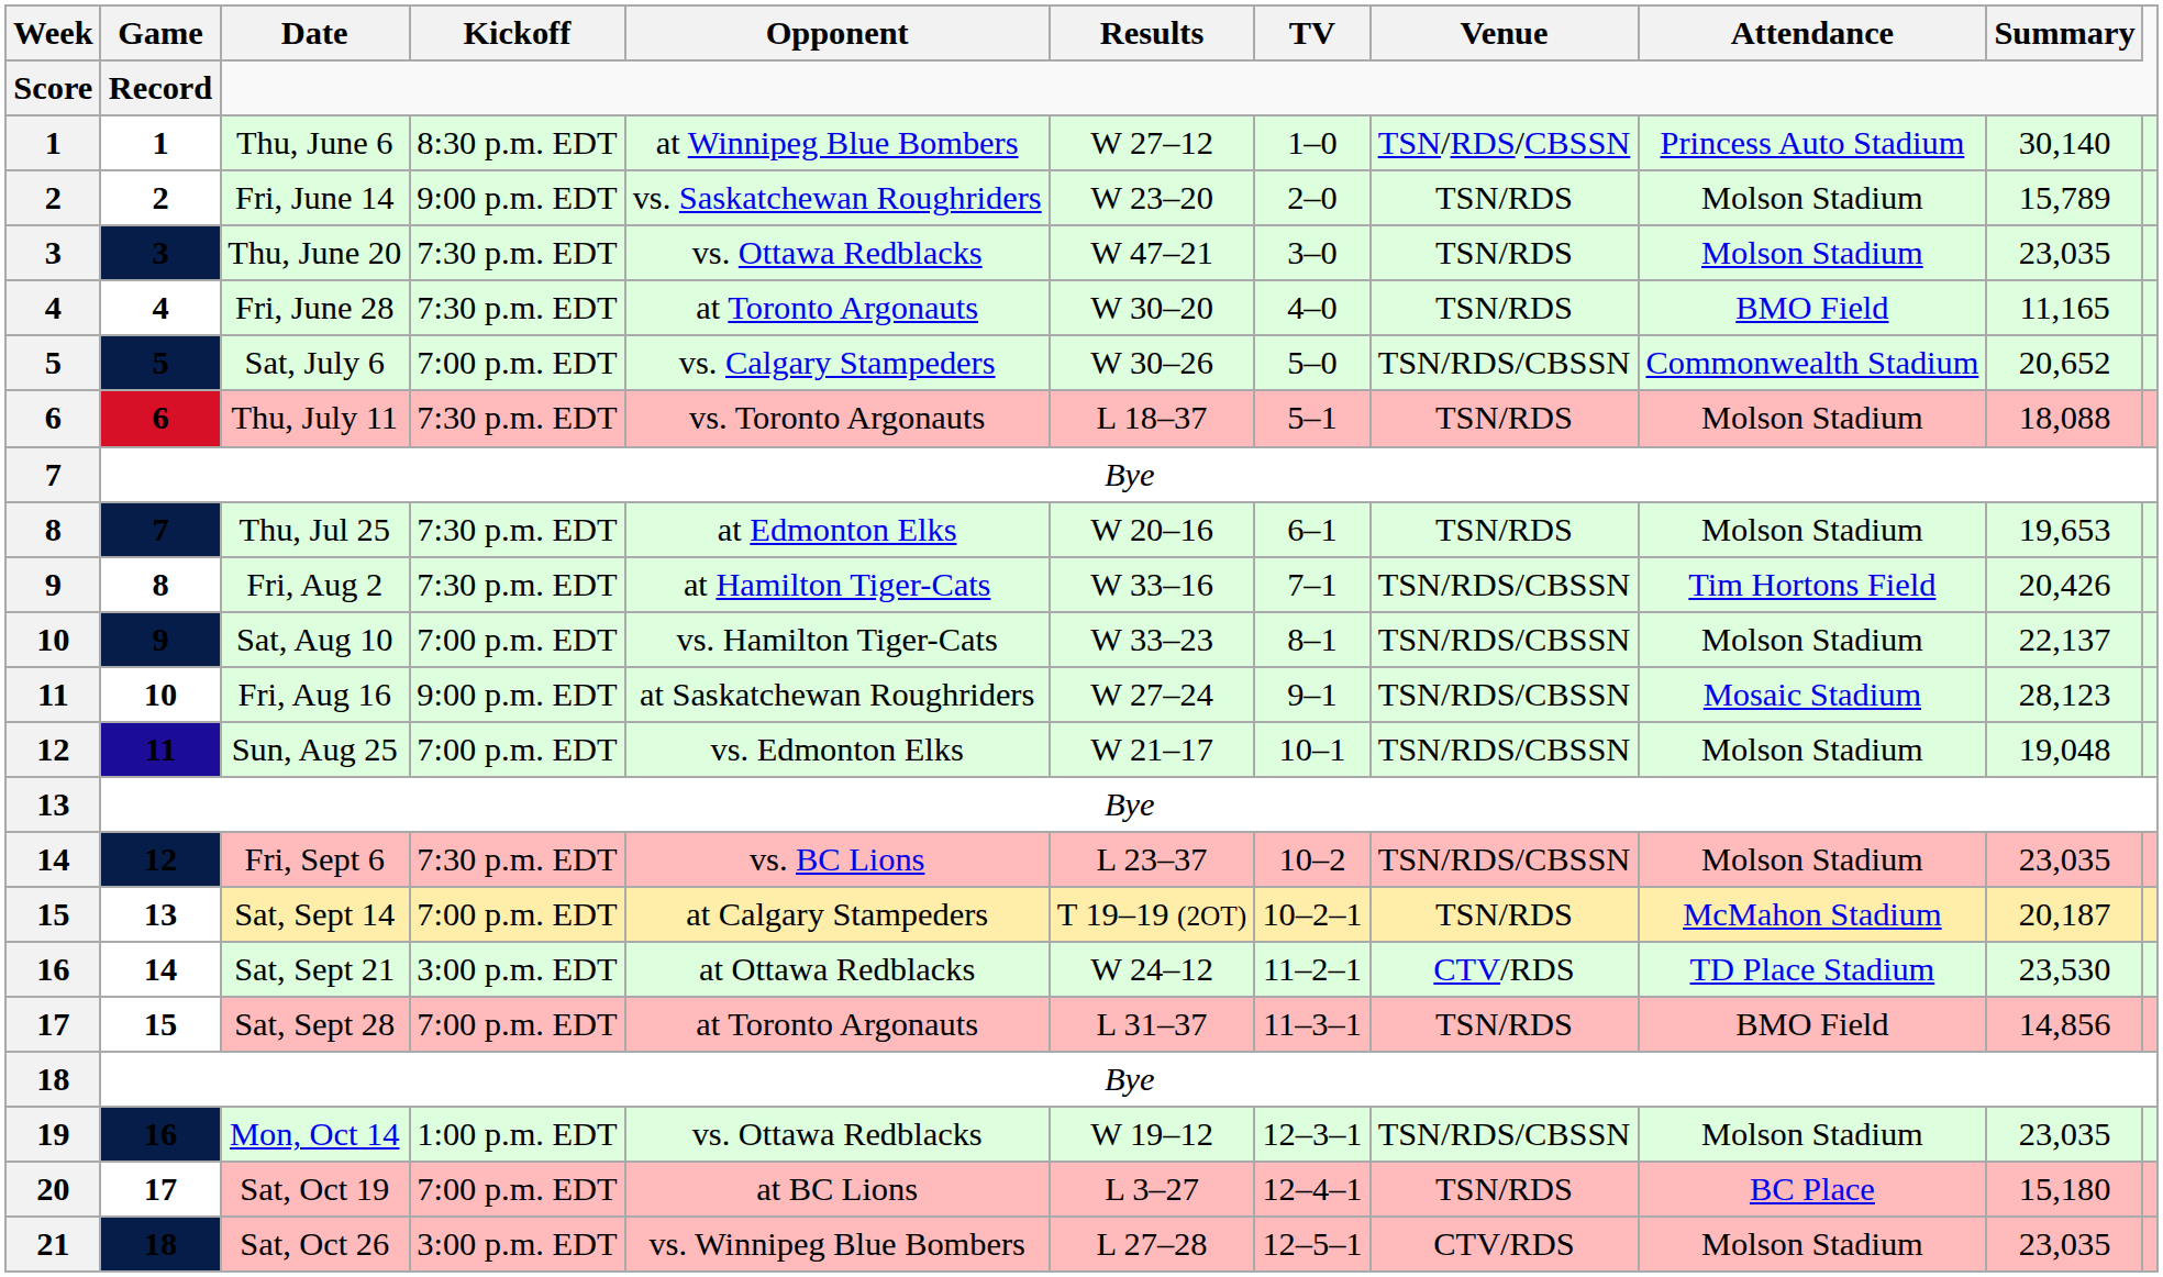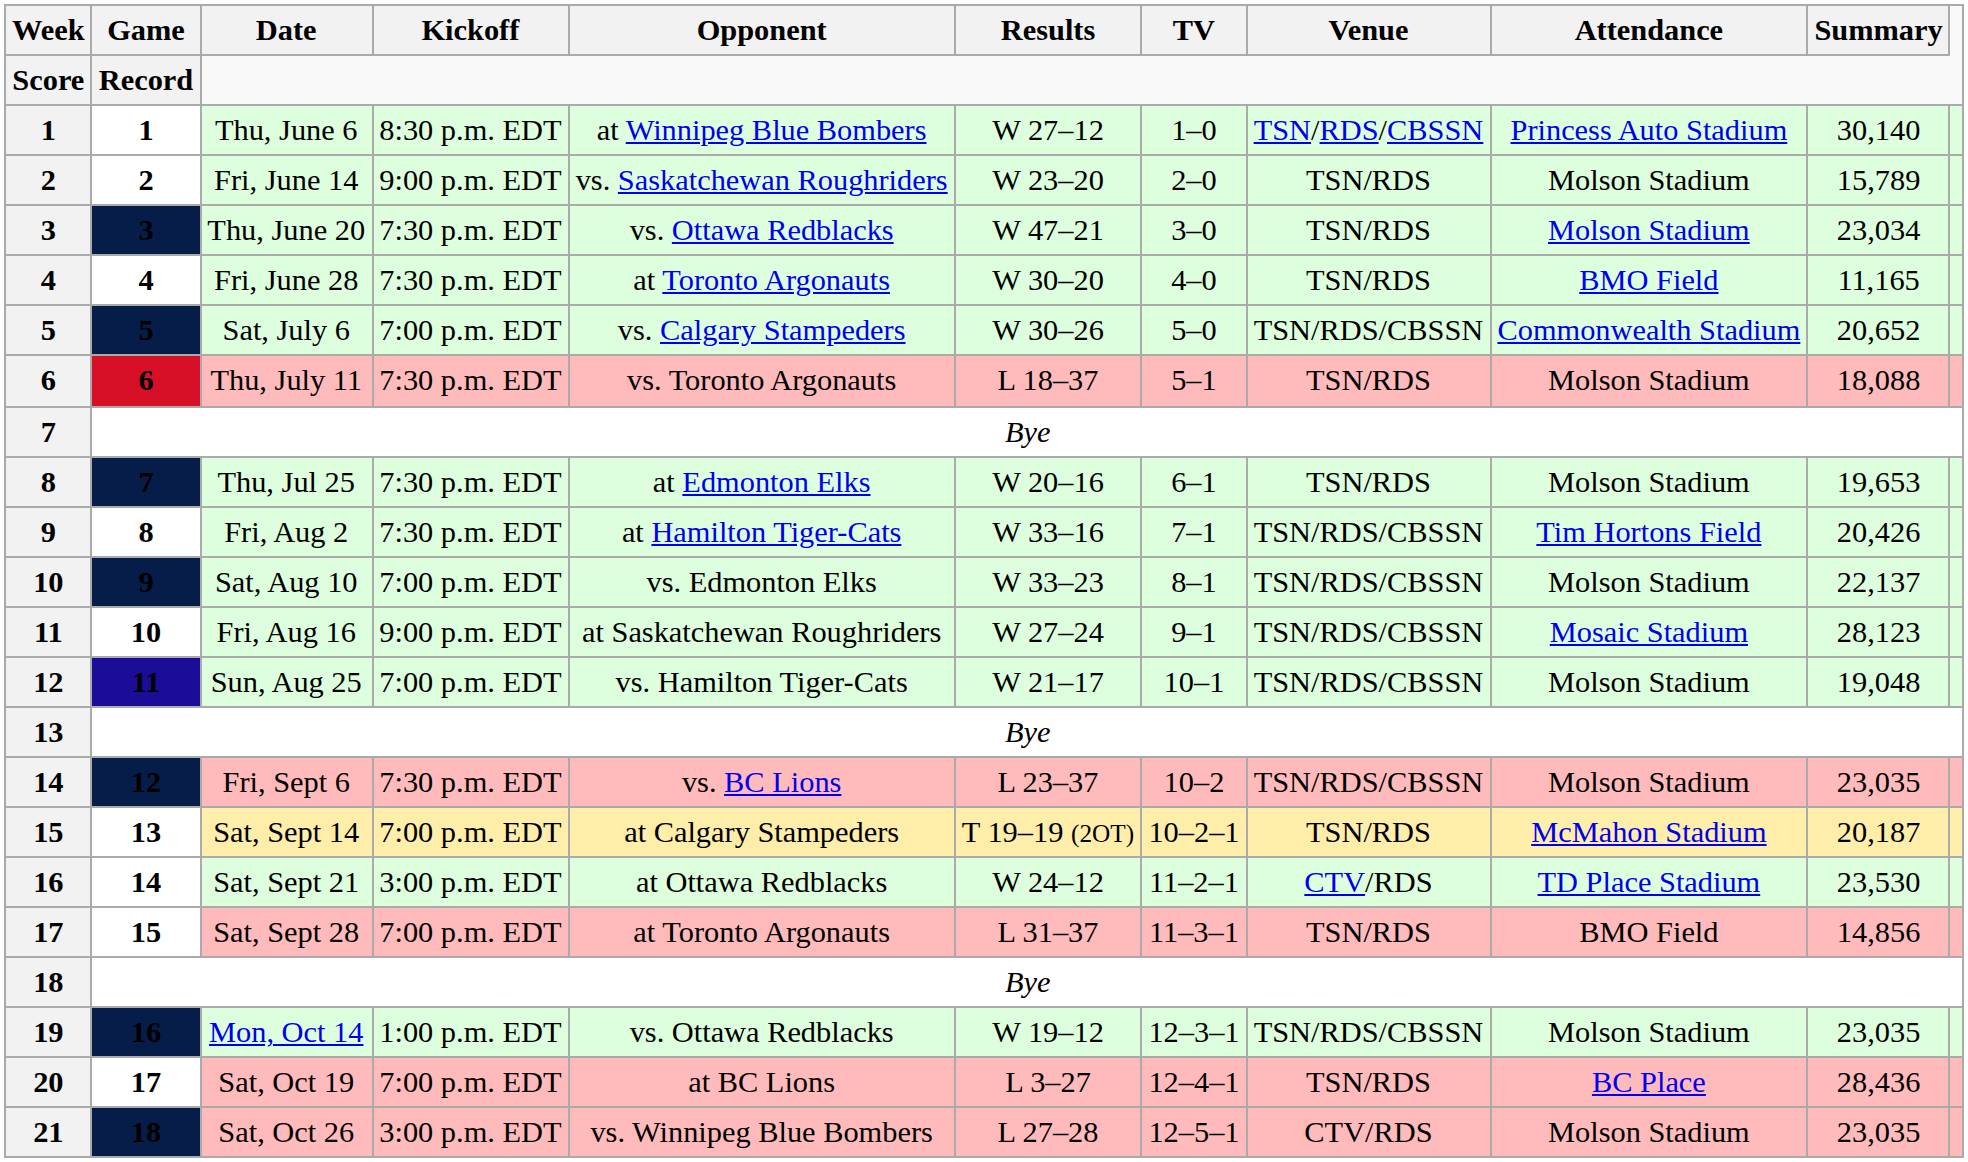Thu, June 20 | Summary: 23,035 -> 23,034
Sat, Aug 10 | Opponent: vs. Hamilton Tiger-Cats -> vs. Edmonton Elks
Sun, Aug 25 | Opponent: vs. Edmonton Elks -> vs. Hamilton Tiger-Cats
Sat, Oct 19 | Summary: 15,180 -> 28,436
